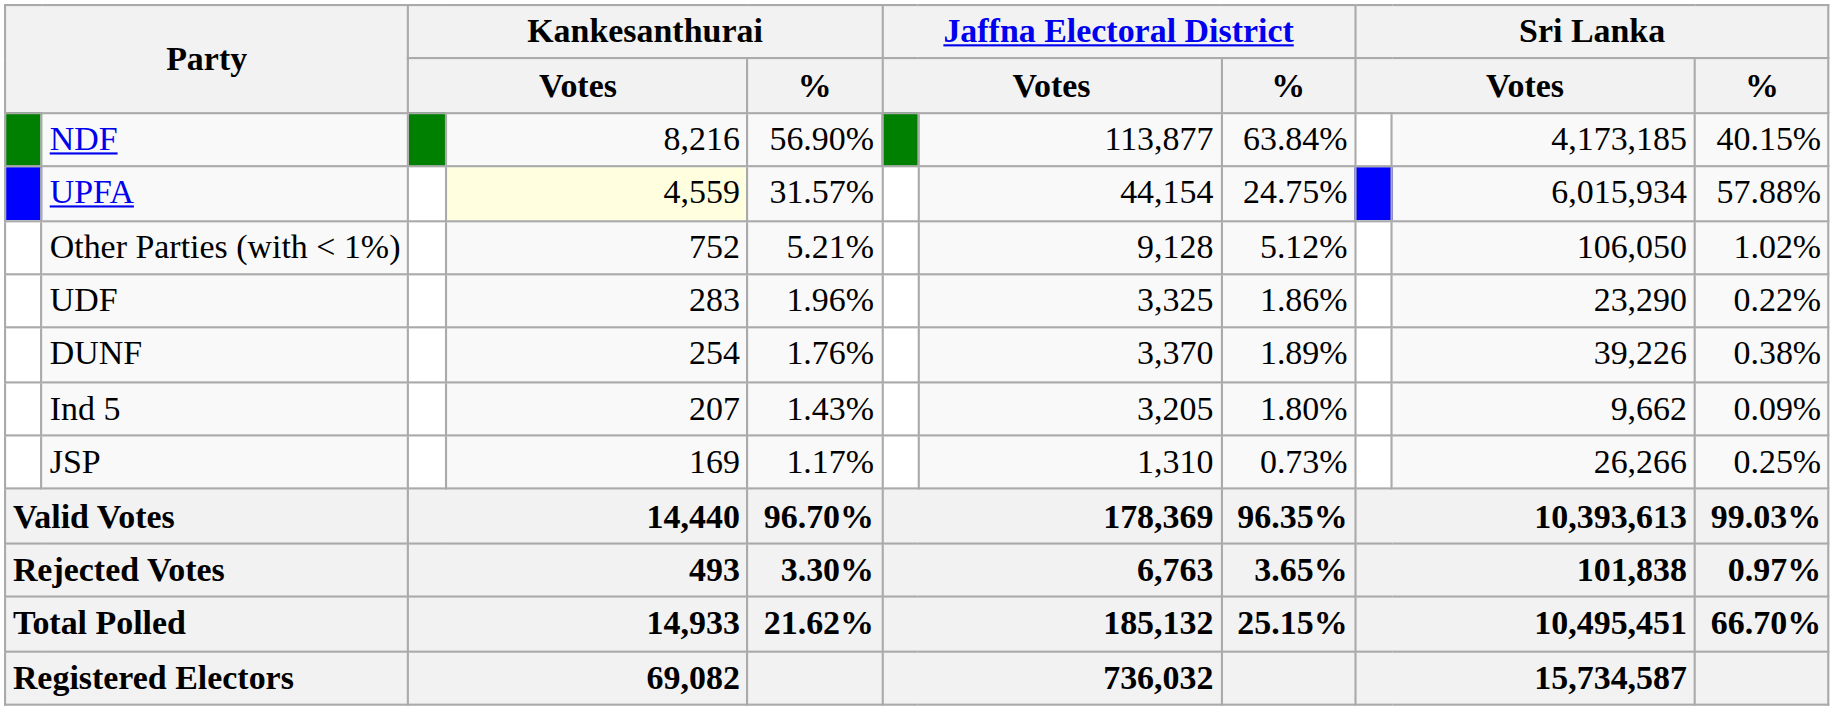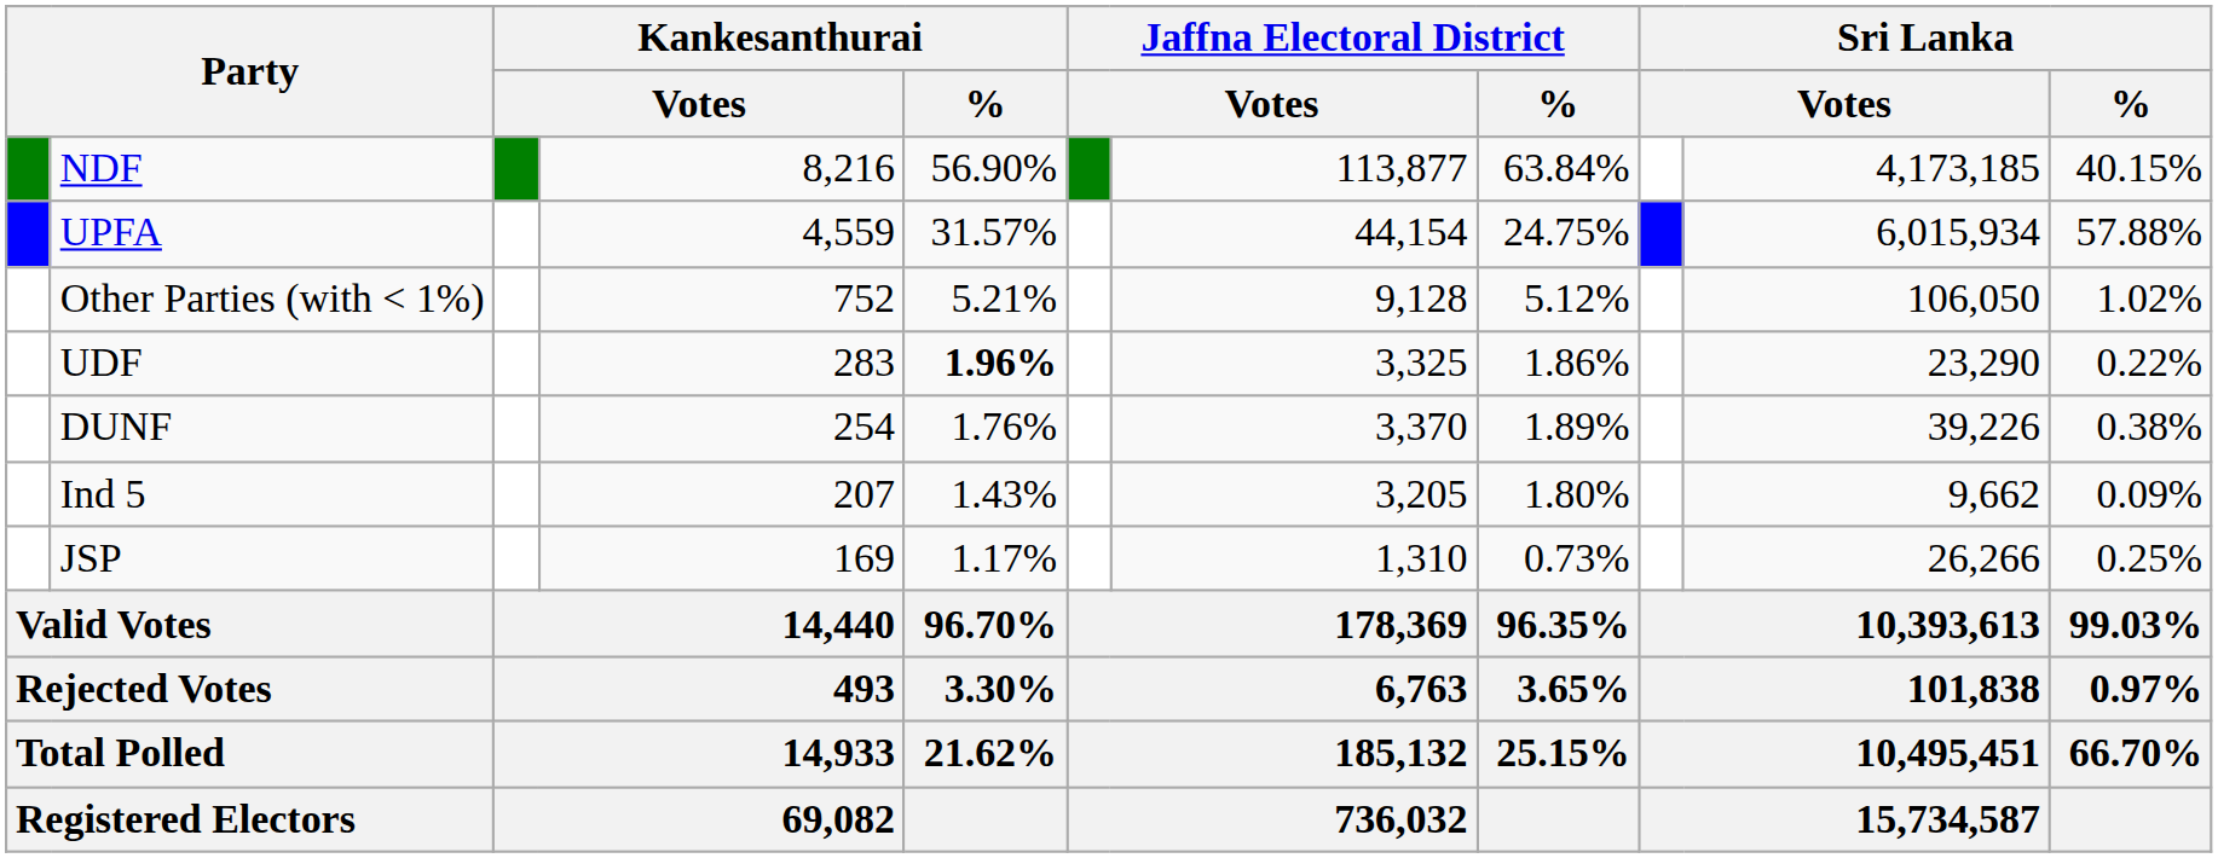UPFA | column 4: lightyellow background -> no background
UDF | Kankesanthurai / %: normal -> bold
